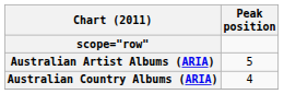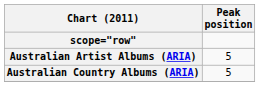Australian Country Albums (ARIA) | Peak position: 4 -> 5
